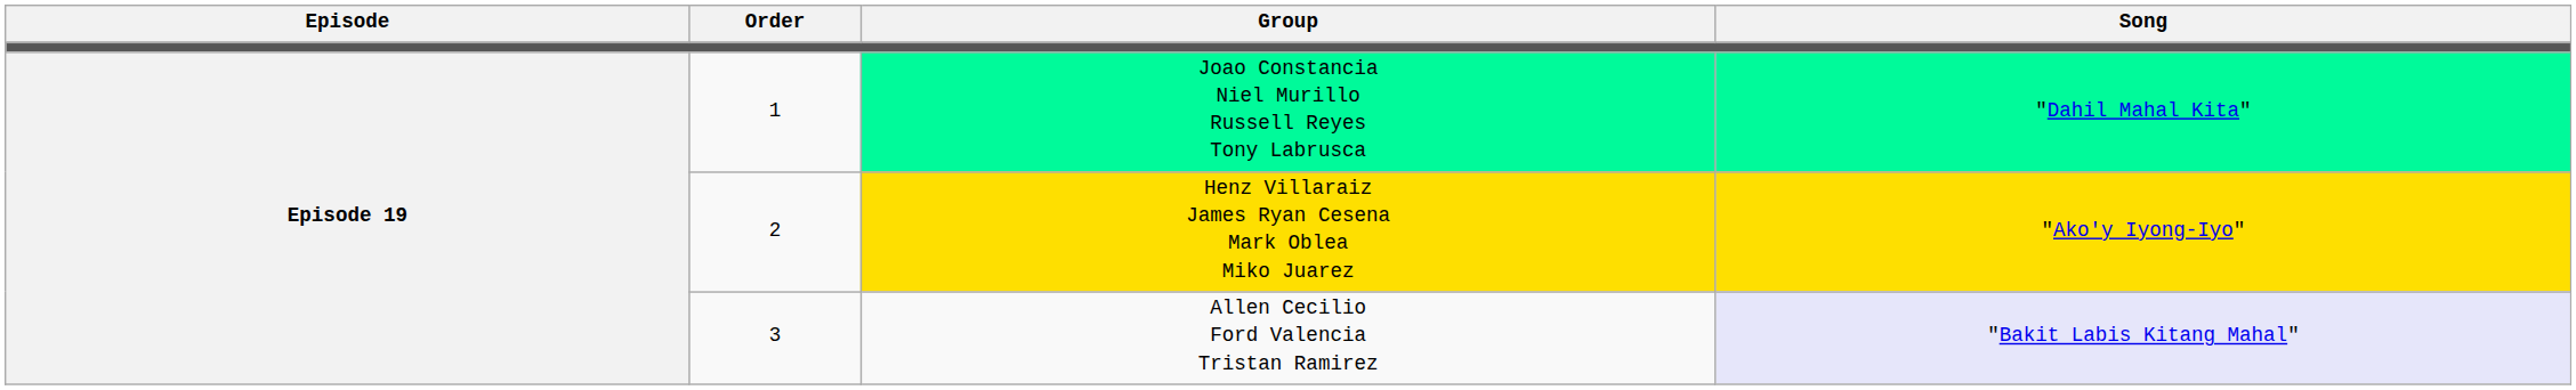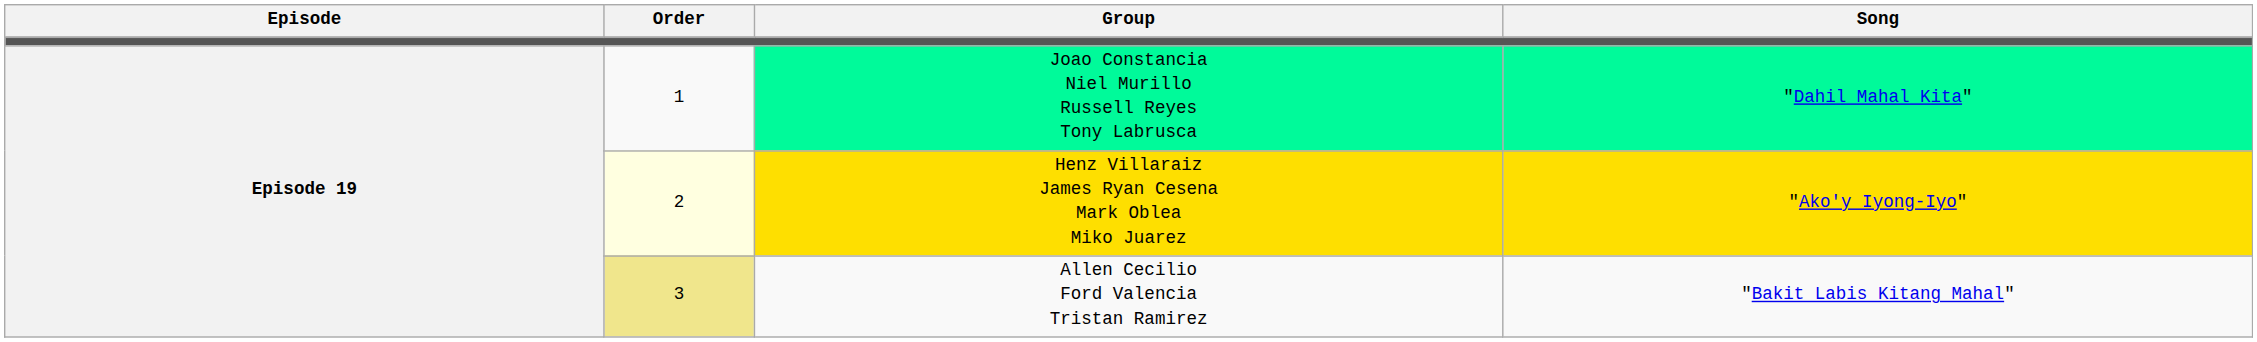Henz Villaraiz James Ryan Cesena Mark Oblea Miko Juarez | Order: no background -> lightyellow background
Allen Cecilio Ford Valencia Tristan Ramirez | Order: no background -> khaki background
Allen Cecilio Ford Valencia Tristan Ramirez | Song: lavender background -> no background
